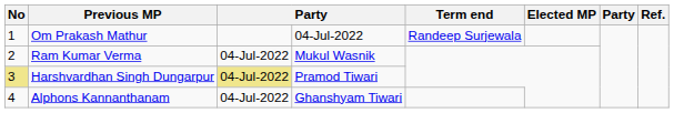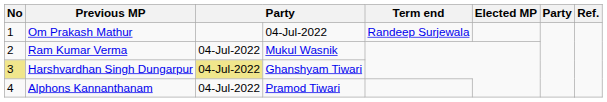Harshvardhan Singh Dungarpur | column 4: Pramod Tiwari -> Ghanshyam Tiwari
Alphons Kannanthanam | column 4: Ghanshyam Tiwari -> Pramod Tiwari
